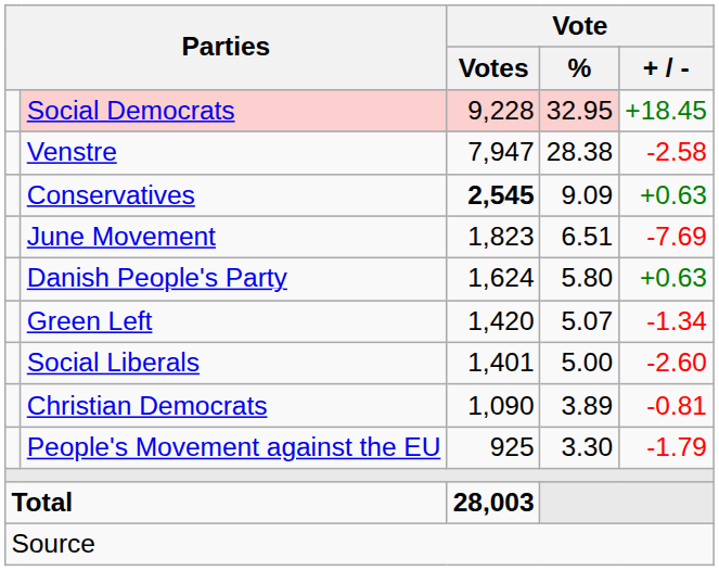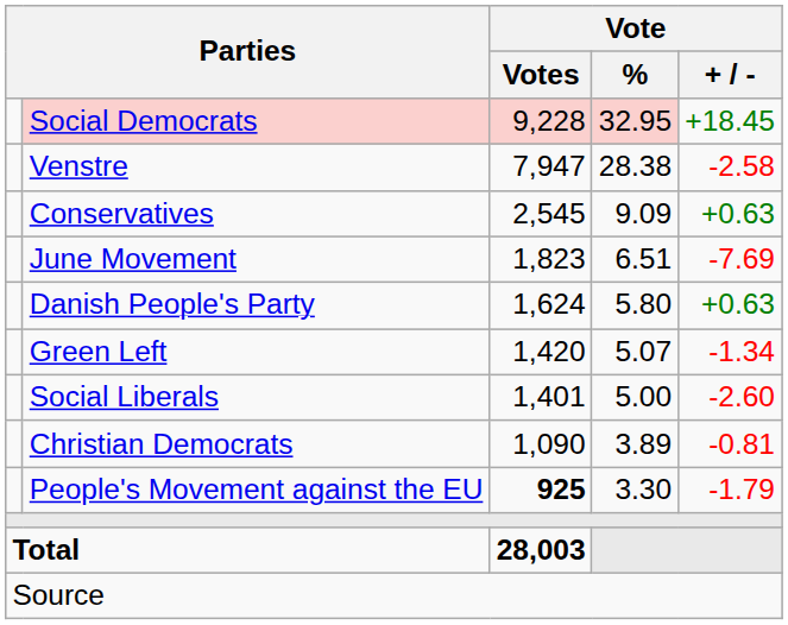Conservatives | Vote / Votes: bold -> normal
People's Movement against the EU | Vote / Votes: normal -> bold
